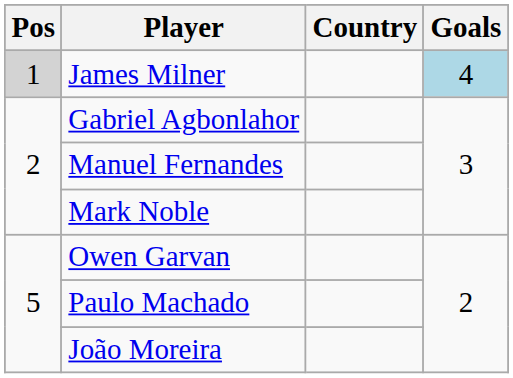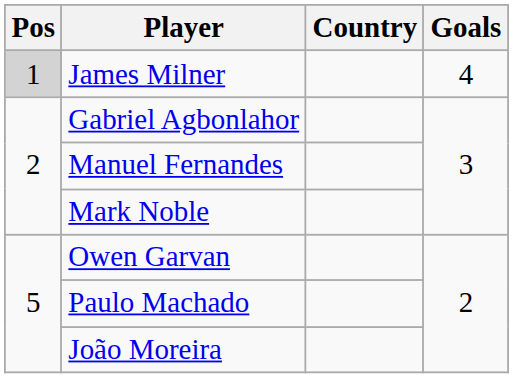James Milner | Goals: lightblue background -> no background
